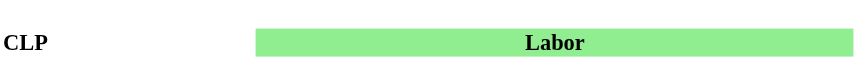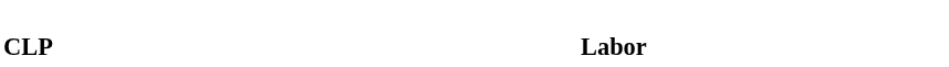CLP | 6: lightgreen background -> no background
